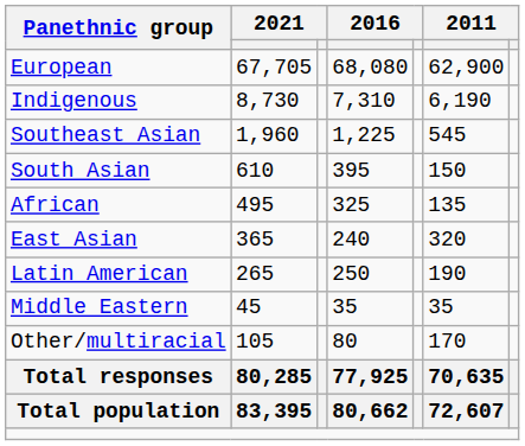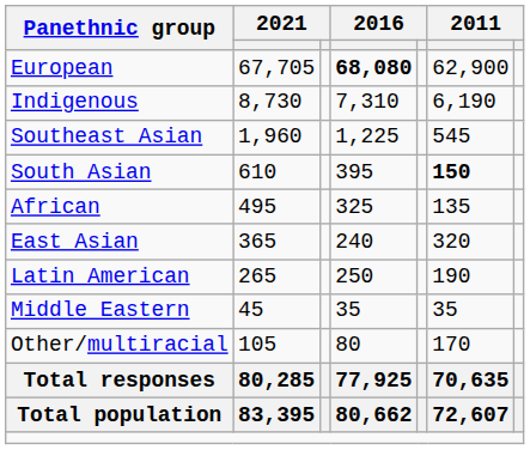European | column 4: normal -> bold
South Asian | column 6: normal -> bold
